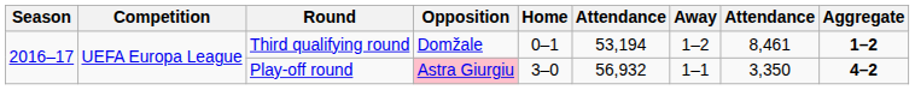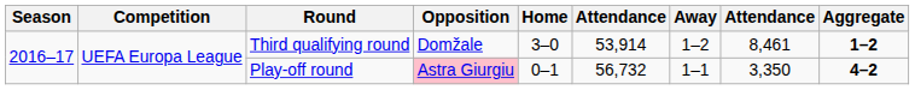Third qualifying round | Home: 0–1 -> 3–0
Third qualifying round | column 6: 53,194 -> 53,914
Play-off round | Home: 3–0 -> 0–1
Play-off round | column 6: 56,932 -> 56,732
